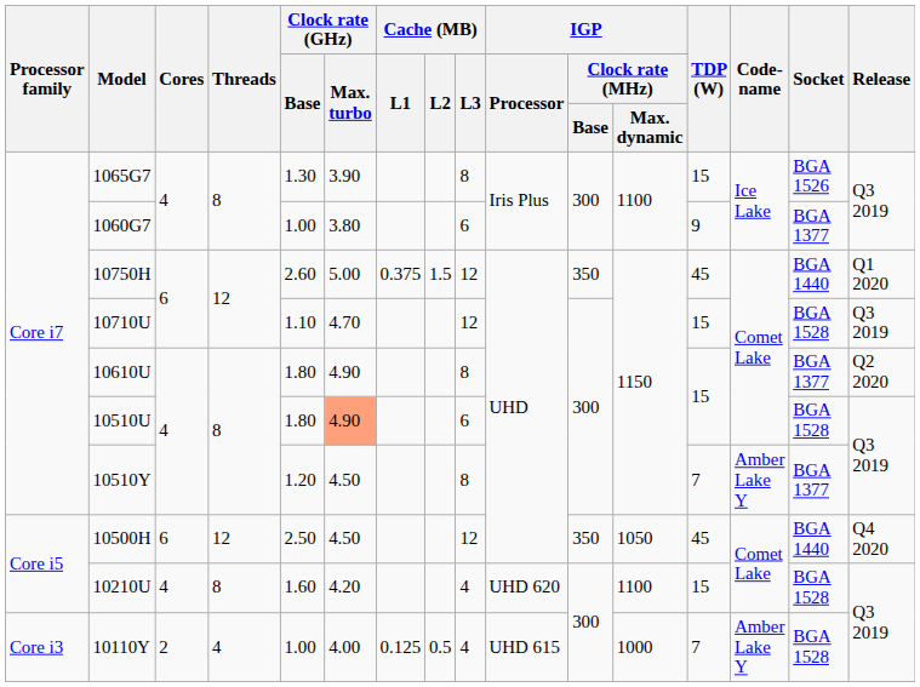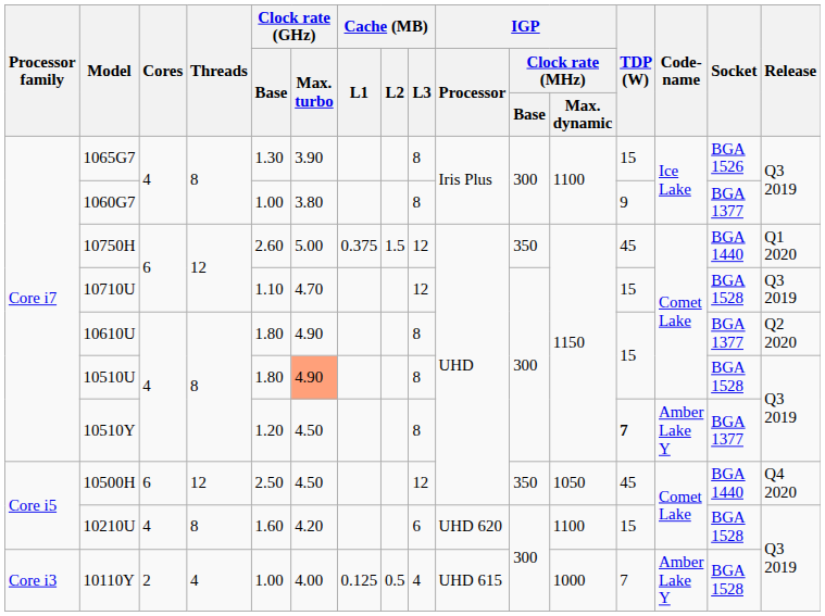1060G7 | Cache (MB) / L3: 6 -> 8
10510U | Cache (MB) / L3: 6 -> 8
10510Y | TDP (W): normal -> bold
10210U | Cache (MB) / L3: 4 -> 6
